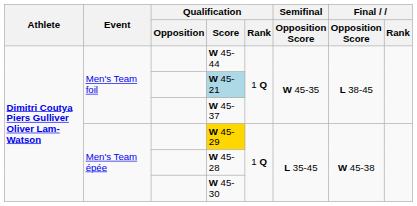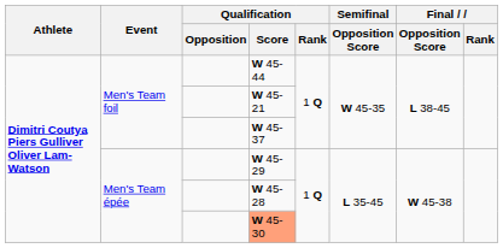W 45-21 | Qualification / Score: lightblue background -> no background
W 45-29 | Qualification / Score: gold background -> no background
W 45-30 | Qualification / Score: no background -> lightsalmon background
